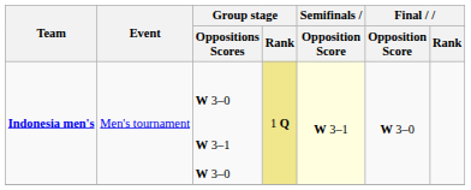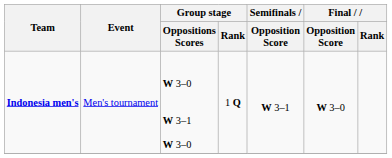Indonesia men's | Group stage / Rank: khaki background -> no background
Indonesia men's | Semifinals / Opposition Score: lightyellow background -> no background
